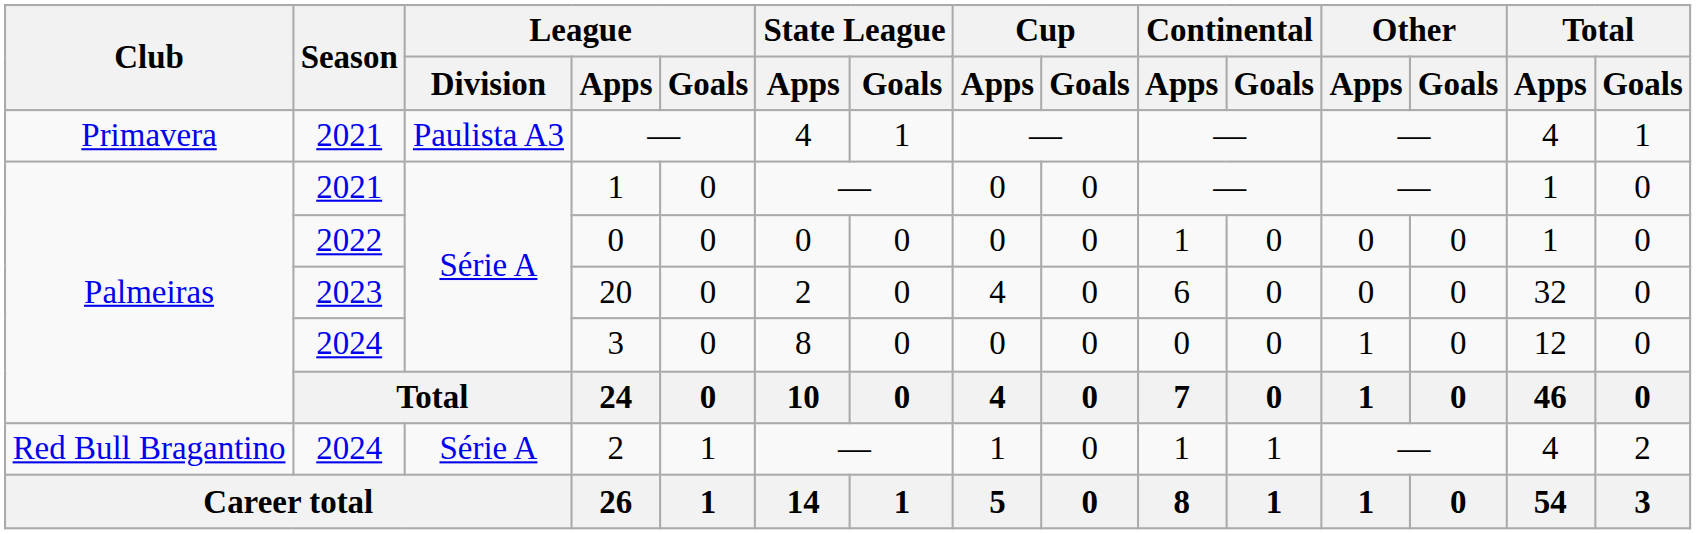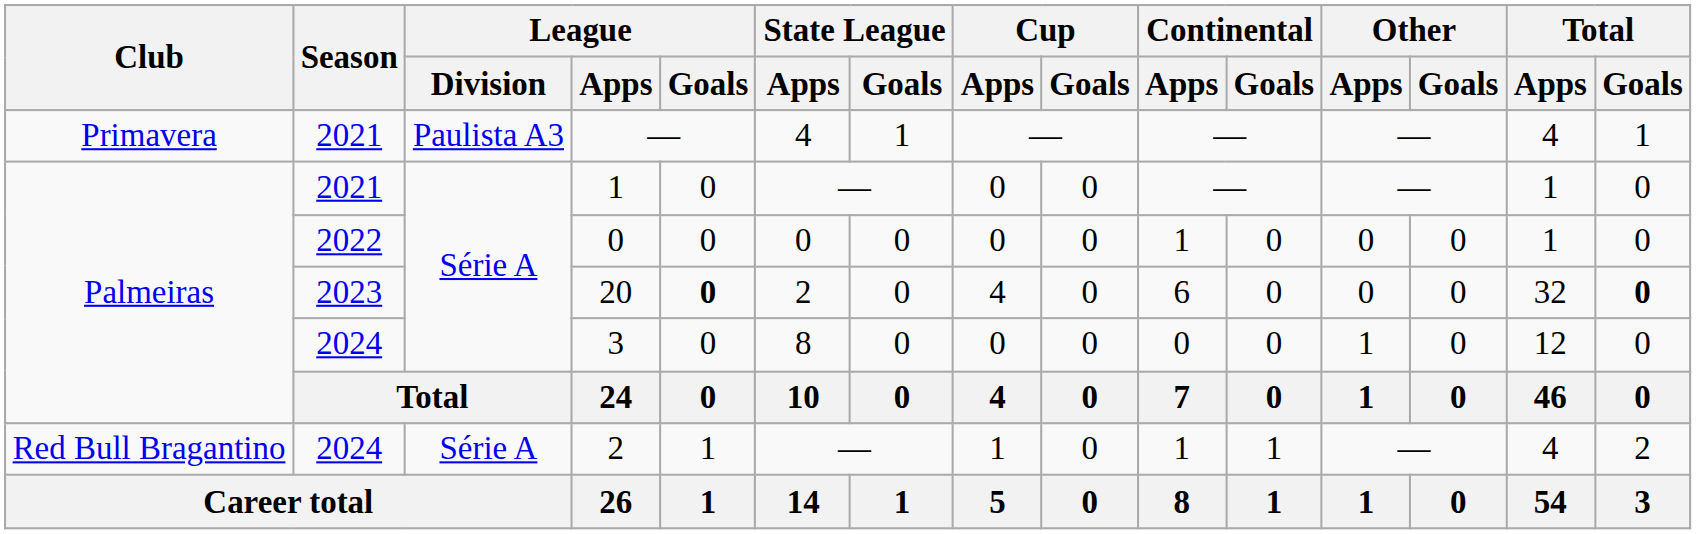20 | League / Goals: normal -> bold
20 | Total / Goals: normal -> bold
